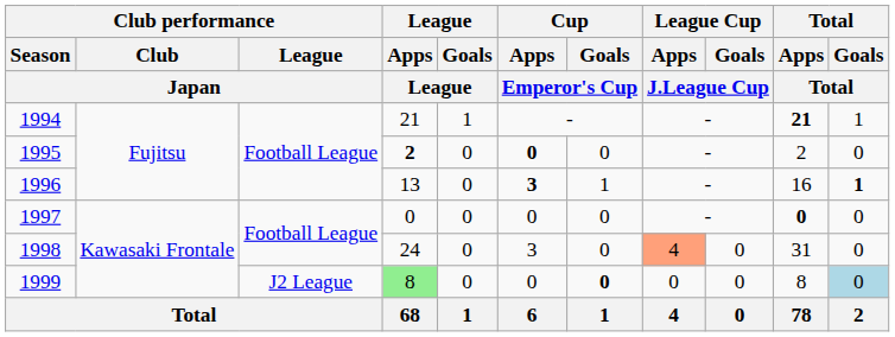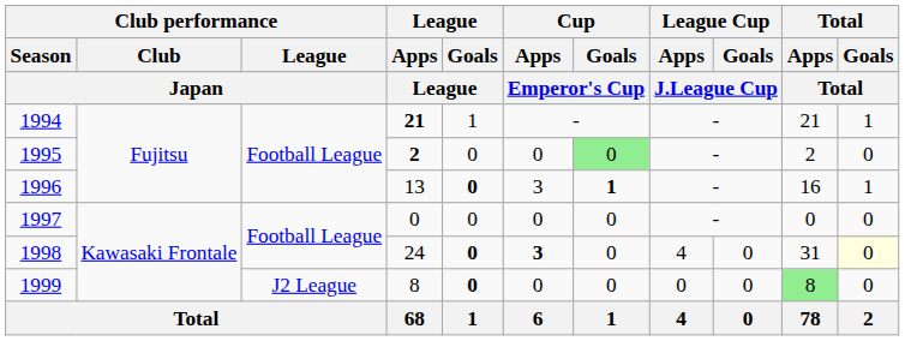1994 | League / Apps / League: normal -> bold
1994 | Total / Apps / Total: bold -> normal
1995 | Cup / Apps / Emperor's Cup: bold -> normal
1995 | Cup / Goals / Emperor's Cup: no background -> lightgreen background
1996 | League / Goals / League: normal -> bold
1996 | Cup / Apps / Emperor's Cup: bold -> normal
1996 | Cup / Goals / Emperor's Cup: normal -> bold
1996 | Total / Goals / Total: bold -> normal
1997 | Total / Apps / Total: bold -> normal
1998 | League / Goals / League: normal -> bold
1998 | Cup / Apps / Emperor's Cup: normal -> bold
1998 | League Cup / Apps / J.League Cup: lightsalmon background -> no background
1998 | Total / Goals / Total: no background -> lightyellow background
1999 | League / Apps / League: lightgreen background -> no background
1999 | League / Goals / League: normal -> bold
1999 | Cup / Goals / Emperor's Cup: bold -> normal
1999 | Total / Apps / Total: no background -> lightgreen background
1999 | Total / Goals / Total: lightblue background -> no background
